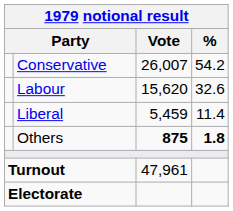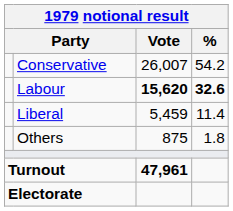Labour | Vote: normal -> bold
Labour | %: normal -> bold
Others | Vote: bold -> normal
Others | %: bold -> normal
Turnout | Vote: normal -> bold
